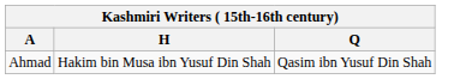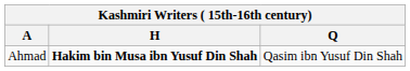Ahmad | H: normal -> bold
